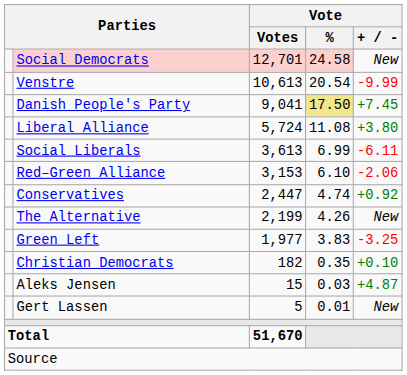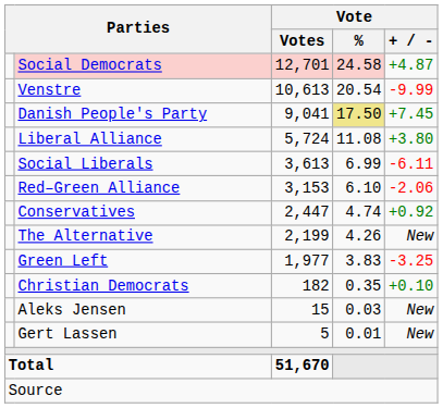Social Democrats | Vote / + / -: New -> +4.87
Aleks Jensen | Vote / + / -: +4.87 -> New
